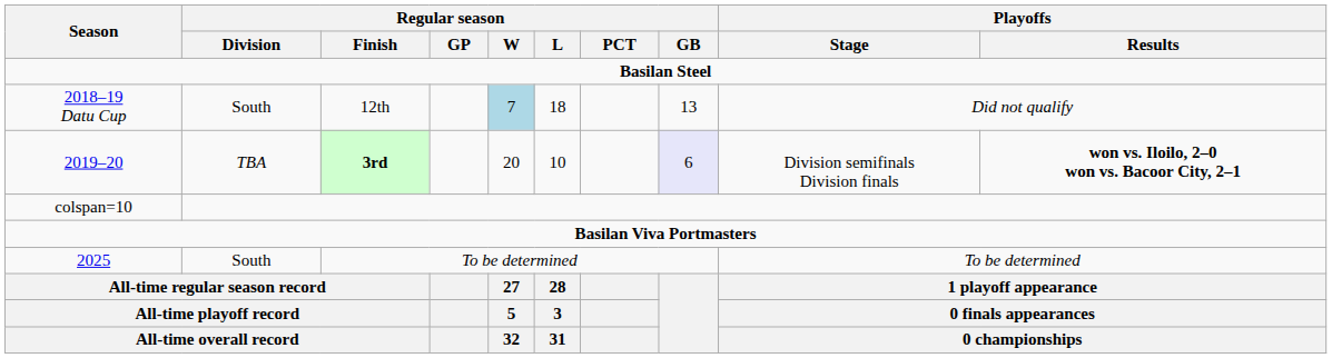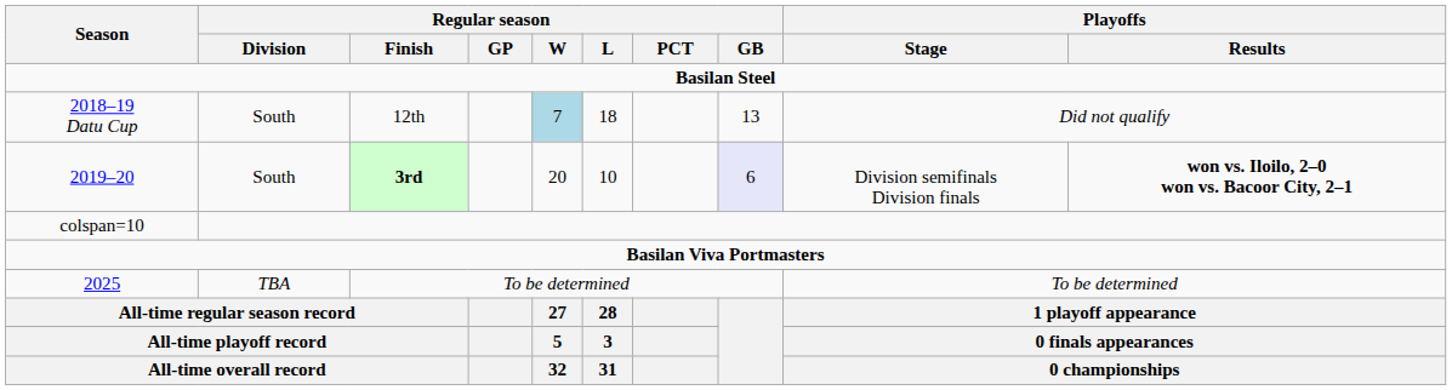2019–20 | Regular season / Division: TBA -> South
2025 | Regular season / Division: South -> TBA
